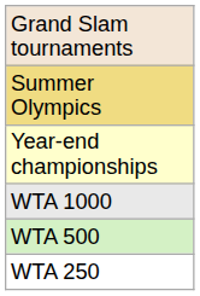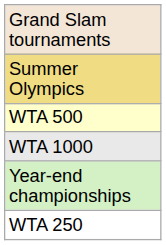row 3 | column 1: Year-end championships -> WTA 500
row 5 | column 1: WTA 500 -> Year-end championships
